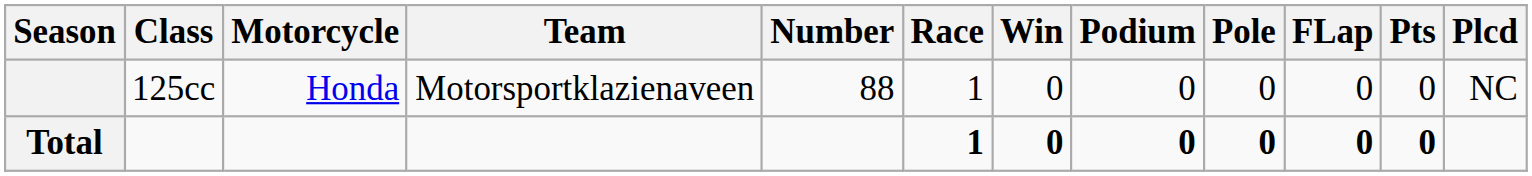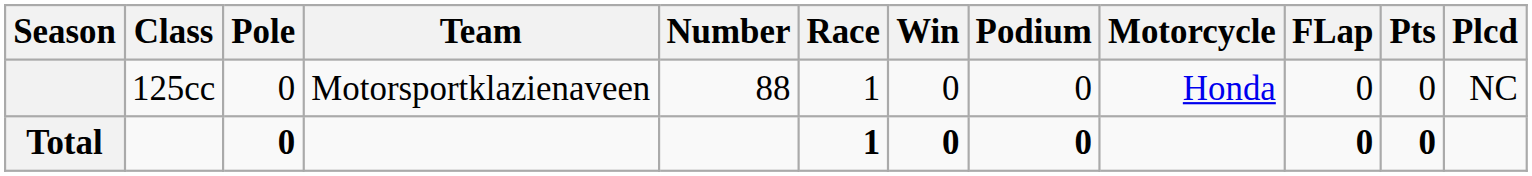columns swapped: Motorcycle <-> Pole
